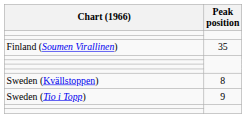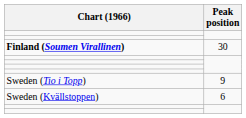row 4 | Chart (1966): normal -> bold
row 4 | Peak position: 35 -> 30
row 9 | Chart (1966): Sweden (Kvällstoppen) -> Sweden (Tio i Topp)
row 9 | Peak position: 8 -> 9
row 10 | Chart (1966): Sweden (Tio i Topp) -> Sweden (Kvällstoppen)
row 10 | Peak position: 9 -> 6
